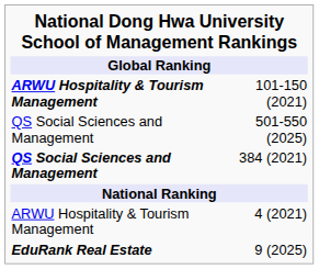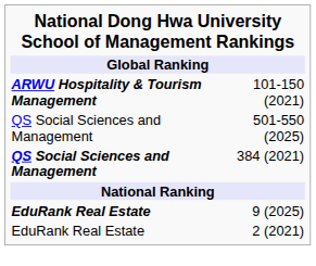- row: ARWU Hospitality & Tourism Management | 4 (2021)
+ row: EduRank Real Estate | 2 (2021)
